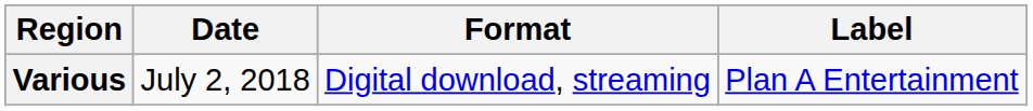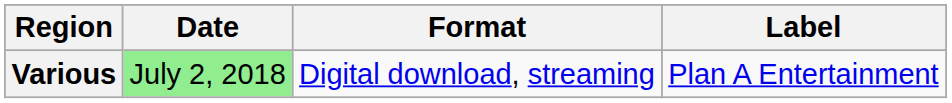Various | Date: no background -> lightgreen background
